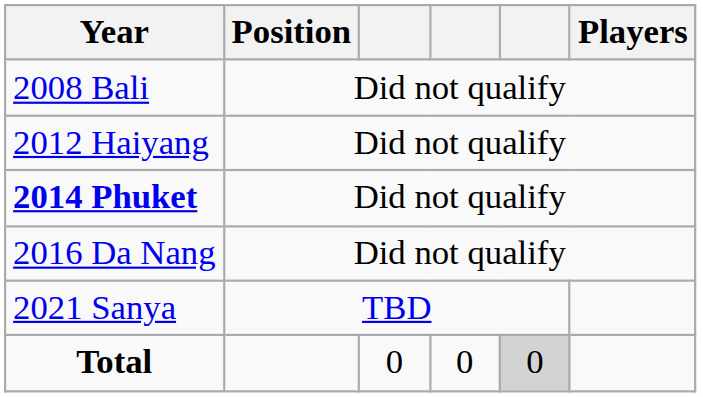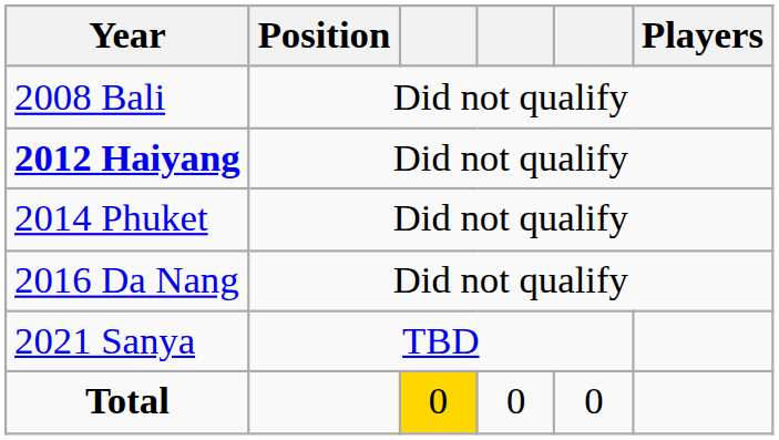2012 Haiyang | Year: normal -> bold
2014 Phuket | Year: bold -> normal
Total | column 3: no background -> gold background
Total | column 5: lightgrey background -> no background
